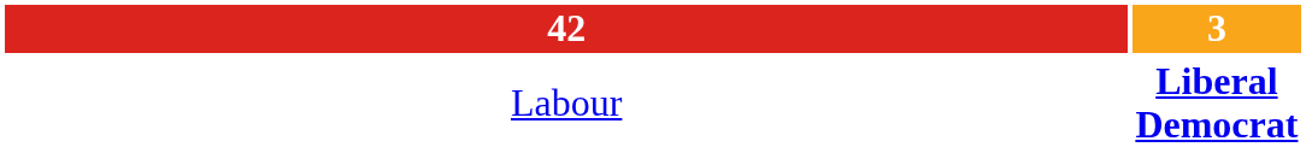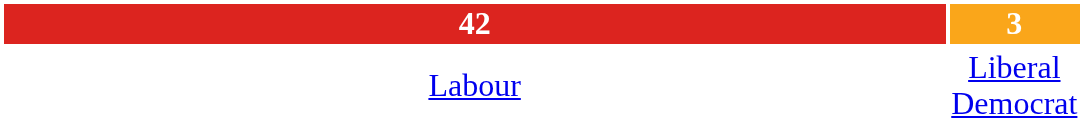Labour | 3: bold -> normal
